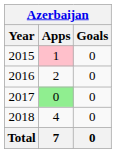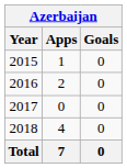2015 | Apps: pink background -> no background
2017 | Apps: lightgreen background -> no background
